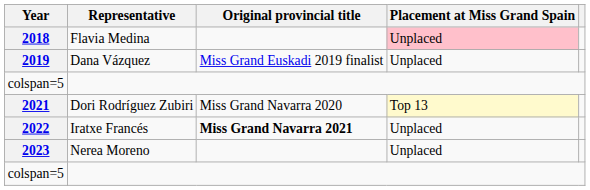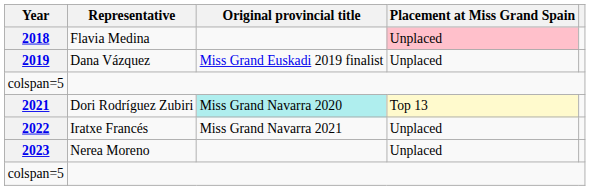2021 | Original provincial title: no background -> paleturquoise background
2022 | Original provincial title: bold -> normal
